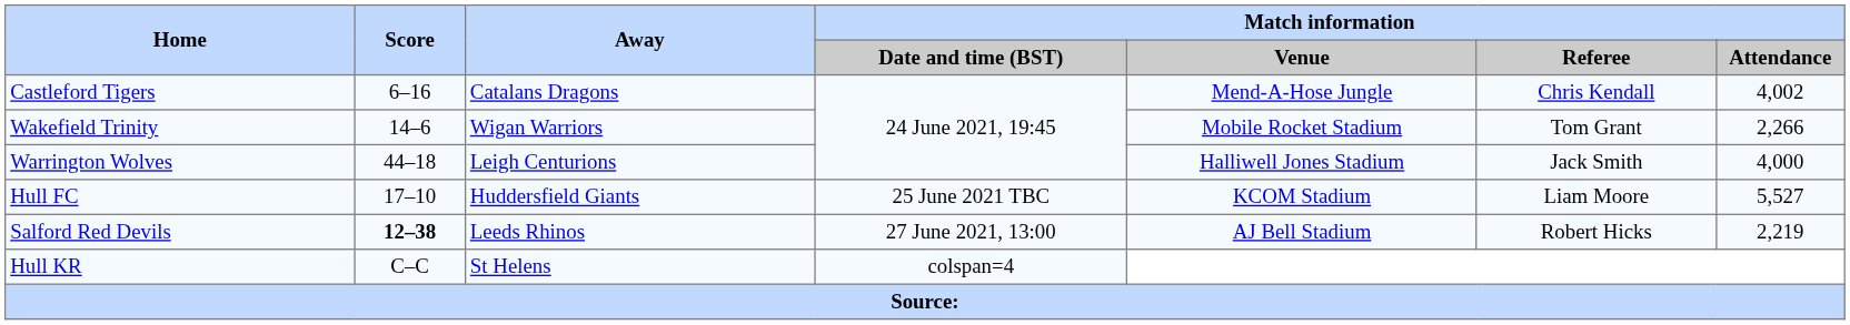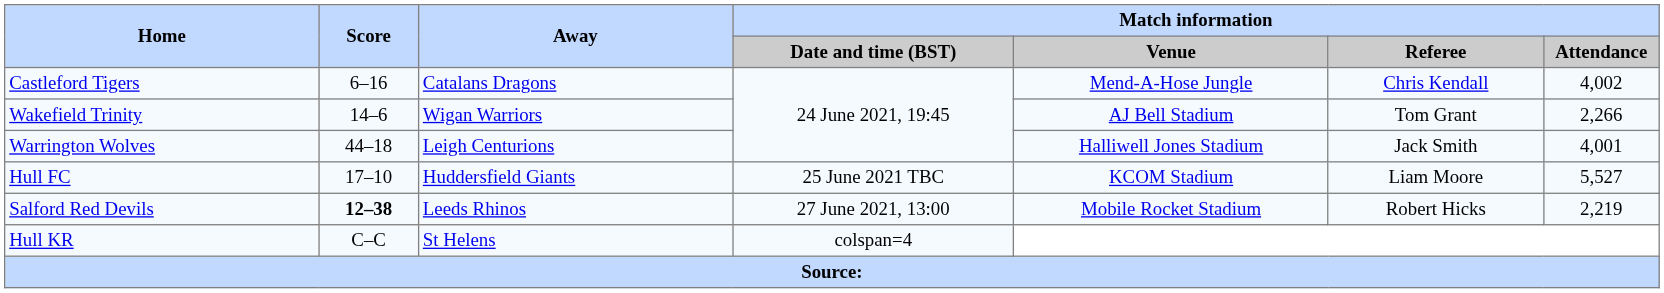Wakefield Trinity | Match information / Venue: Mobile Rocket Stadium -> AJ Bell Stadium
Warrington Wolves | Match information / Attendance: 4,000 -> 4,001
Salford Red Devils | Match information / Venue: AJ Bell Stadium -> Mobile Rocket Stadium
